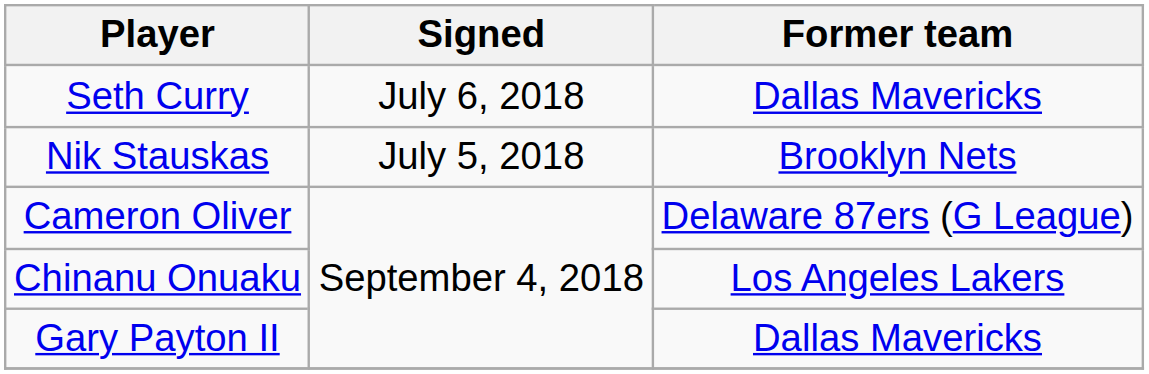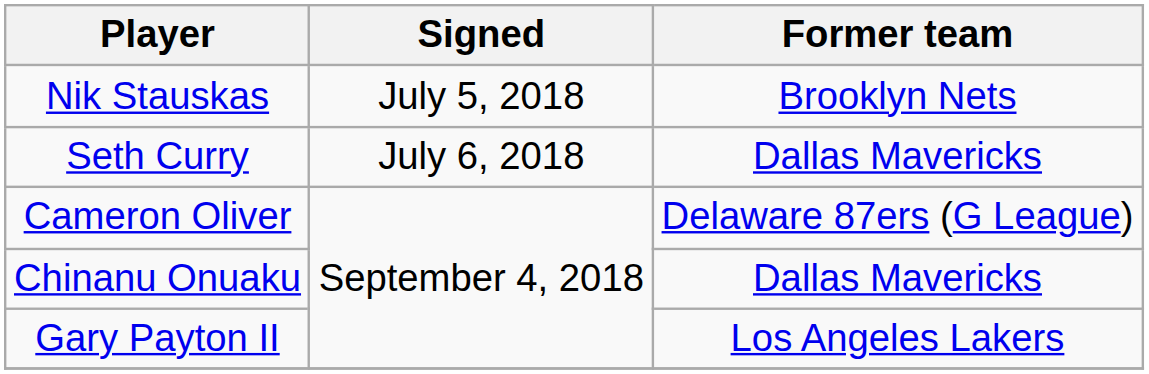rows swapped: Nik Stauskas <-> Seth Curry
Chinanu Onuaku | Former team: Los Angeles Lakers -> Dallas Mavericks
Gary Payton II | Former team: Dallas Mavericks -> Los Angeles Lakers
